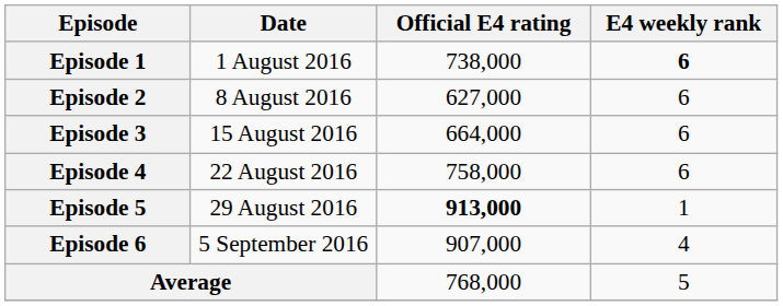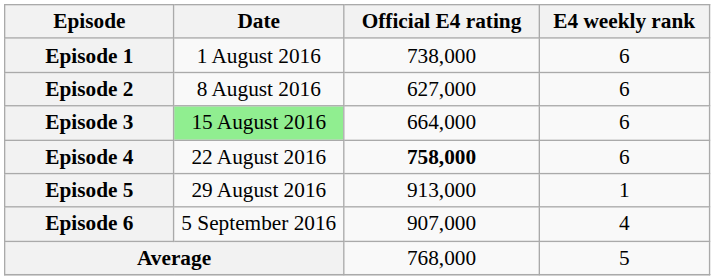Episode 1 | E4 weekly rank: bold -> normal
Episode 3 | Date: no background -> lightgreen background
Episode 4 | Official E4 rating: normal -> bold
Episode 5 | Official E4 rating: bold -> normal
